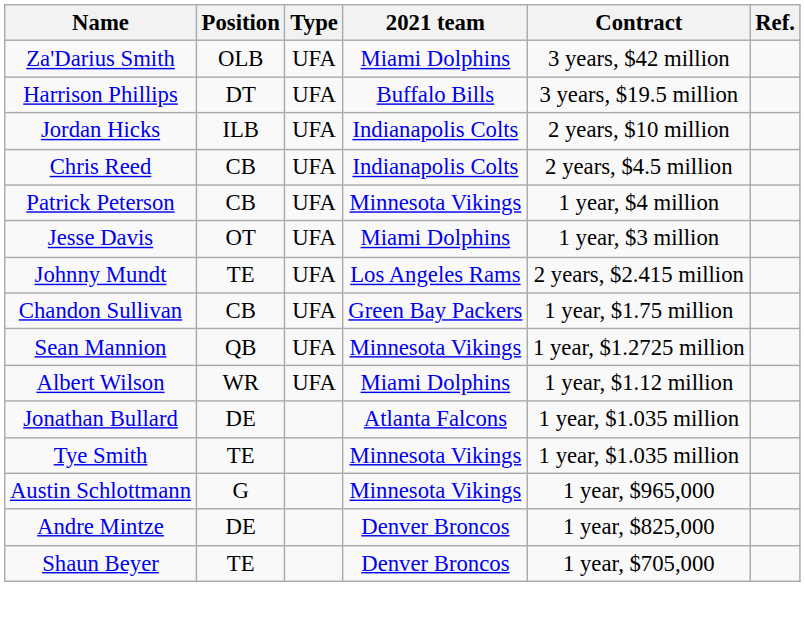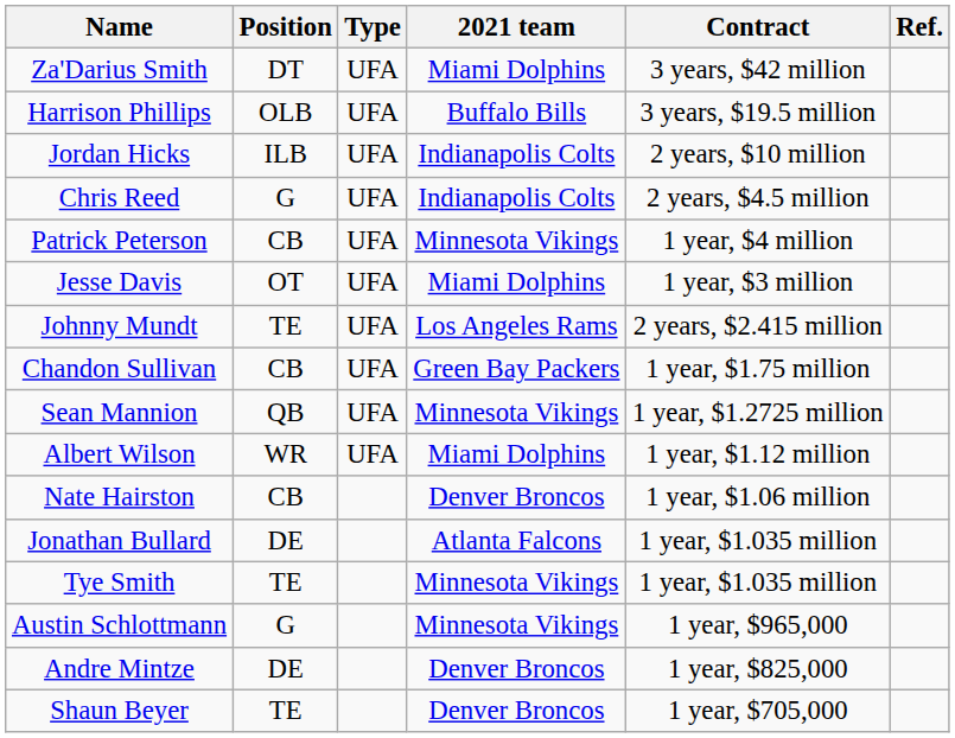Za'Darius Smith | Position: OLB -> DT
Harrison Phillips | Position: DT -> OLB
Chris Reed | Position: CB -> G
+ row: Nate Hairston | CB | Denver Broncos | 1 year, $1.06 million
